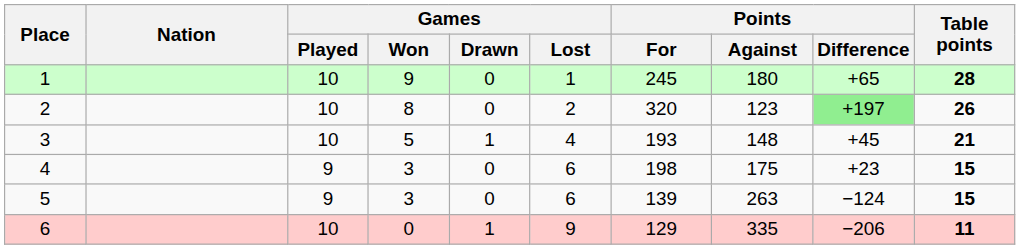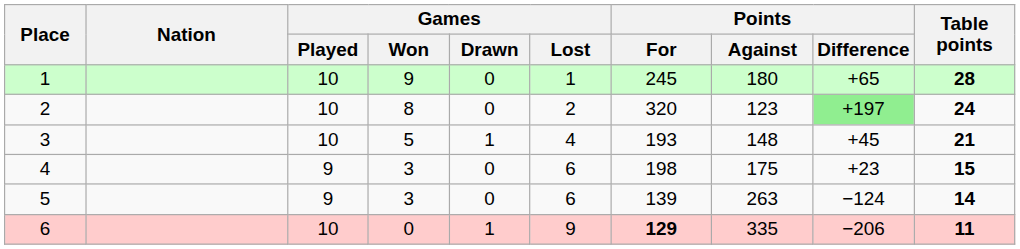row 4 | Table points: 26 -> 24
row 7 | Table points: 15 -> 14
row 8 | Points / For: normal -> bold
